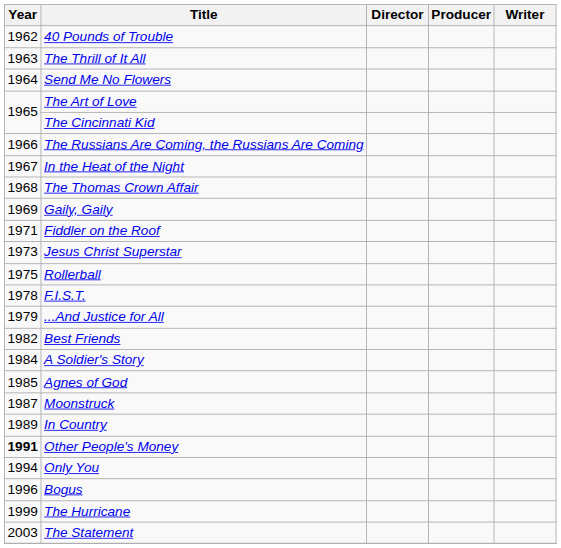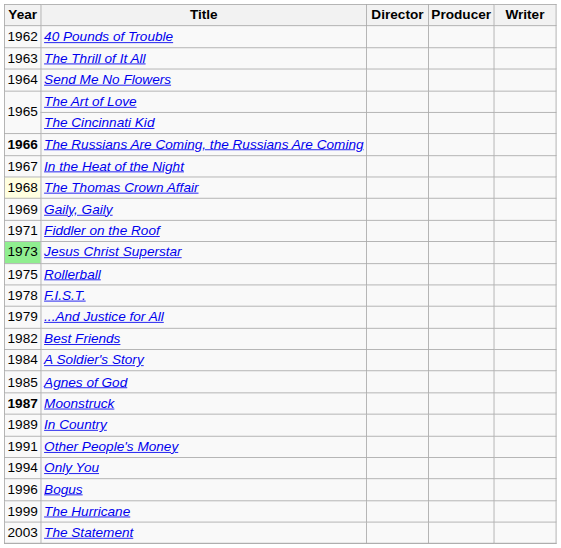The Russians Are Coming, the Russians Are Coming | Year: normal -> bold
The Thomas Crown Affair | Year: no background -> lightyellow background
Jesus Christ Superstar | Year: no background -> lightgreen background
Moonstruck | Year: normal -> bold
Other People's Money | Year: bold -> normal
